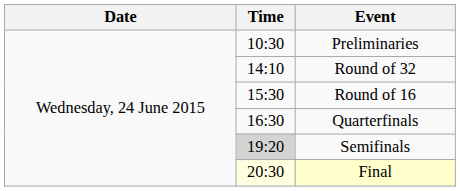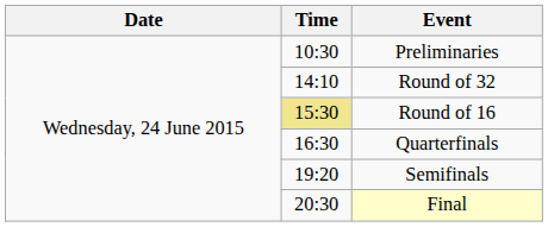Round of 16 | Time: no background -> khaki background
Semifinals | Time: lightgrey background -> no background
Final | Time: lightyellow background -> no background
